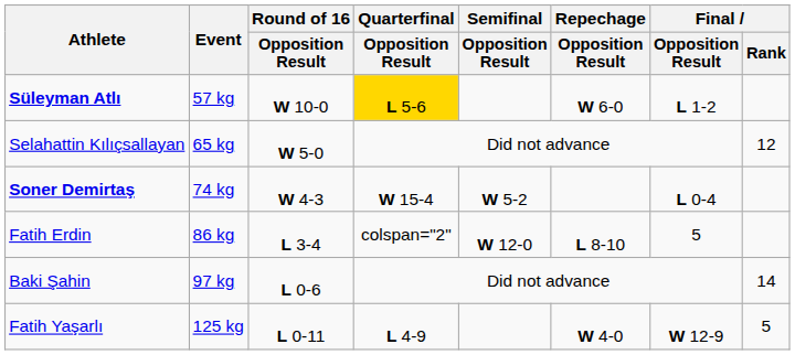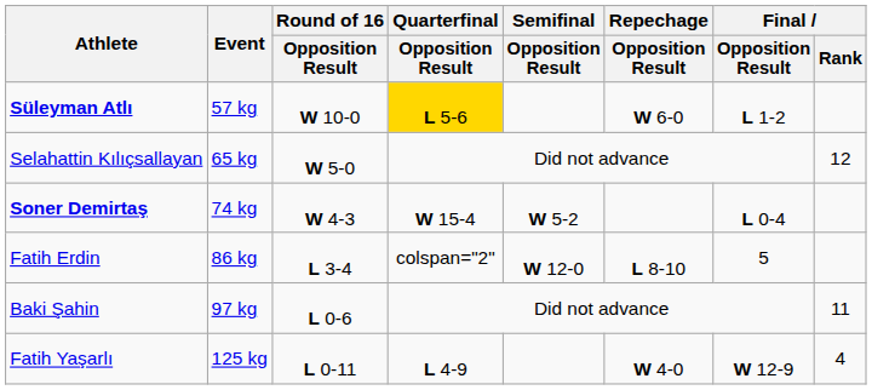Baki Şahin | Final / Rank: 14 -> 11
Fatih Yaşarlı | Final / Rank: 5 -> 4
